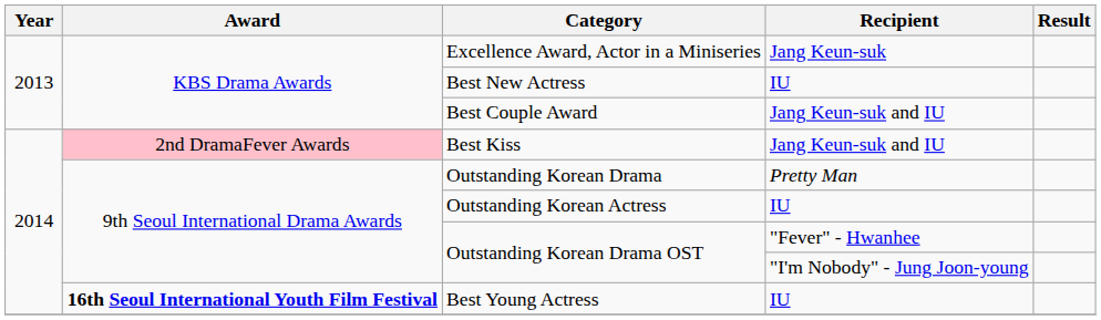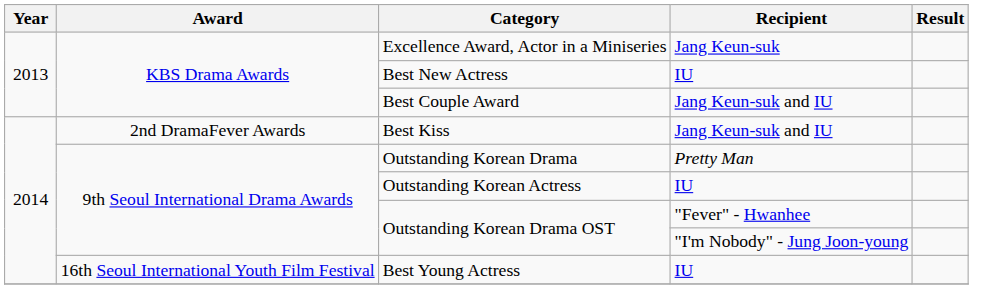Best Kiss | Award: pink background -> no background
Best Young Actress | Award: bold -> normal
